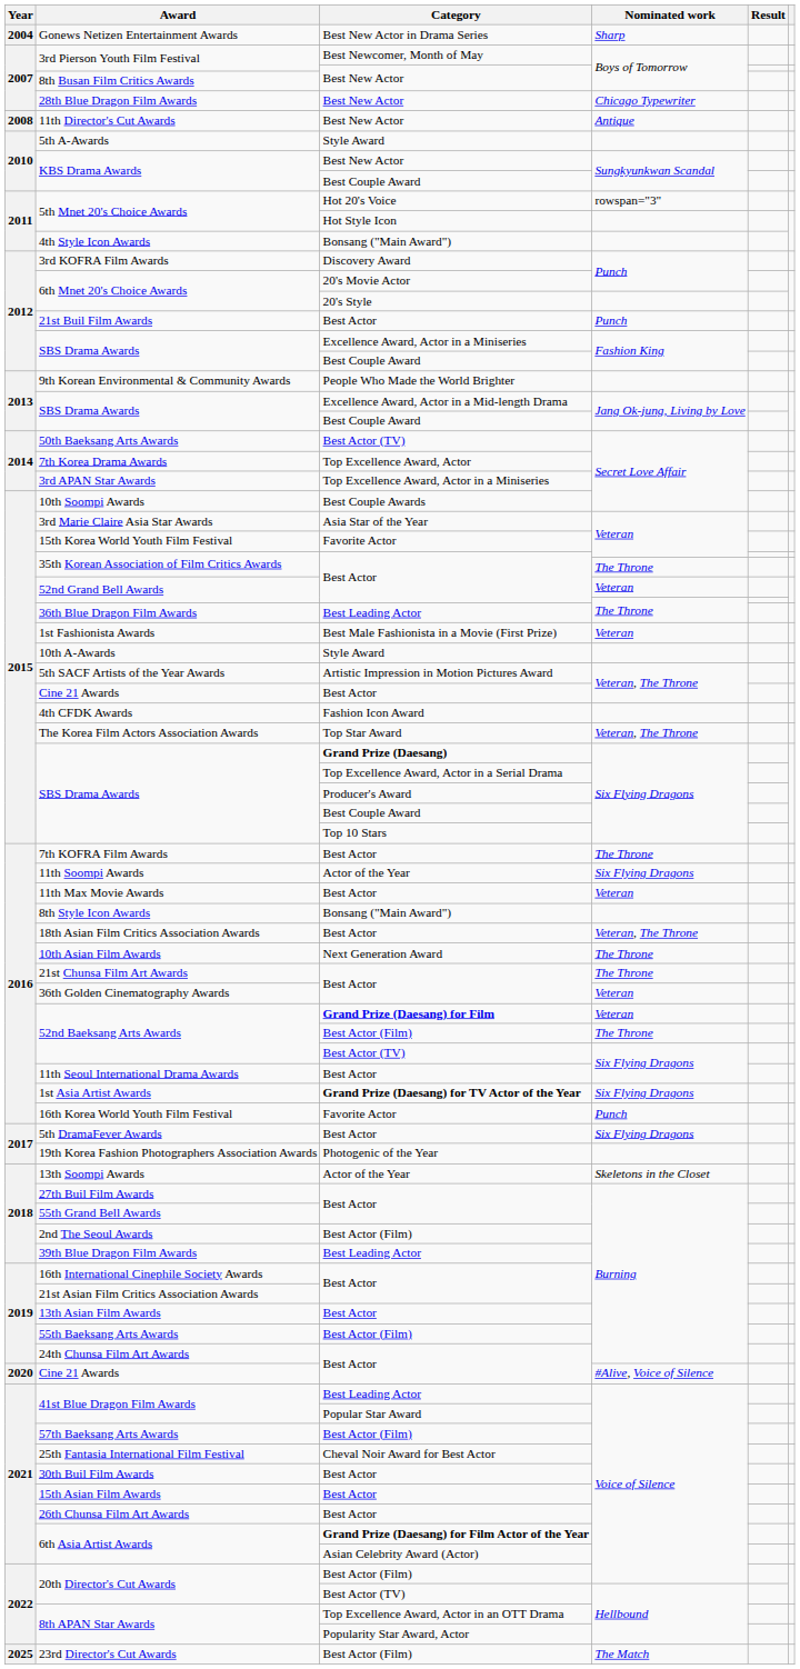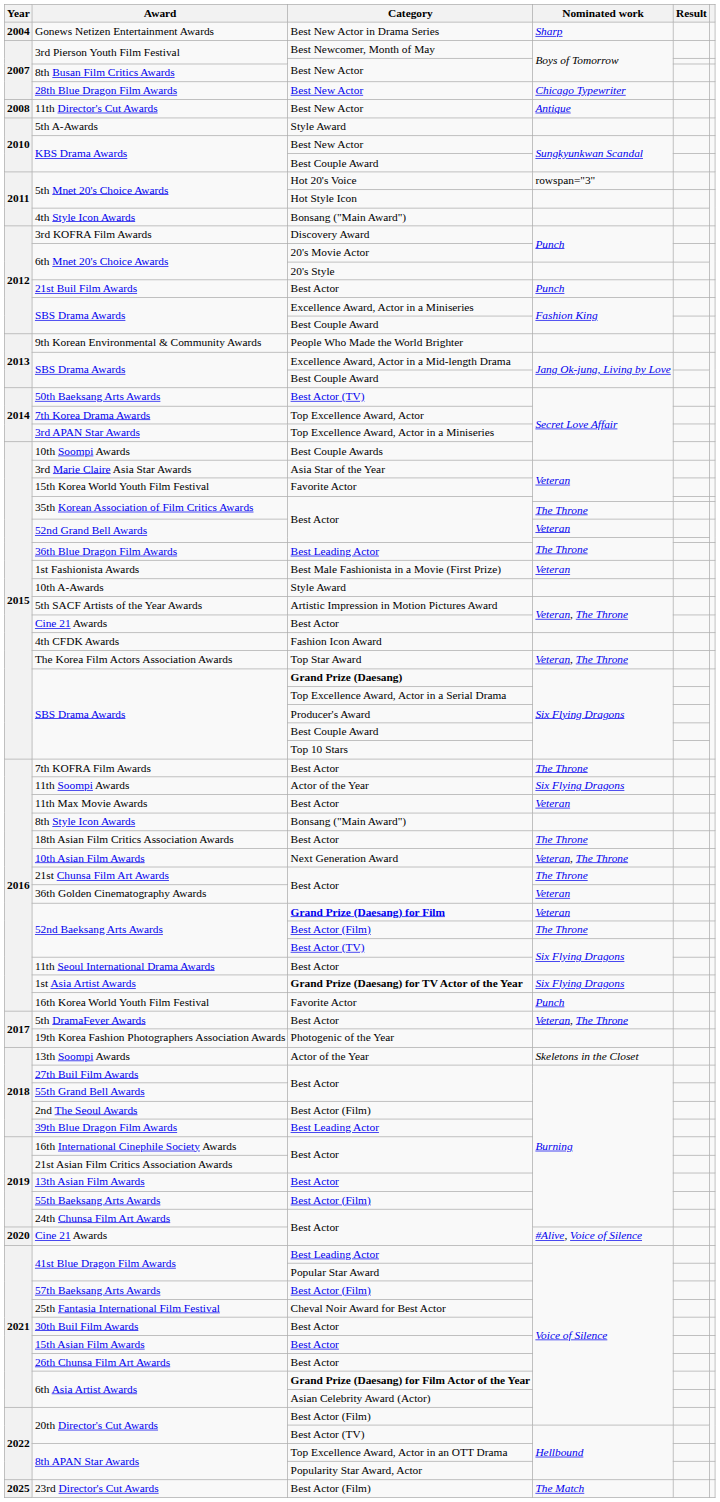18th Asian Film Critics Association Awards | Nominated work: Veteran, The Throne -> The Throne
10th Asian Film Awards | Nominated work: The Throne -> Veteran, The Throne
5th DramaFever Awards | Nominated work: Six Flying Dragons -> Veteran, The Throne
